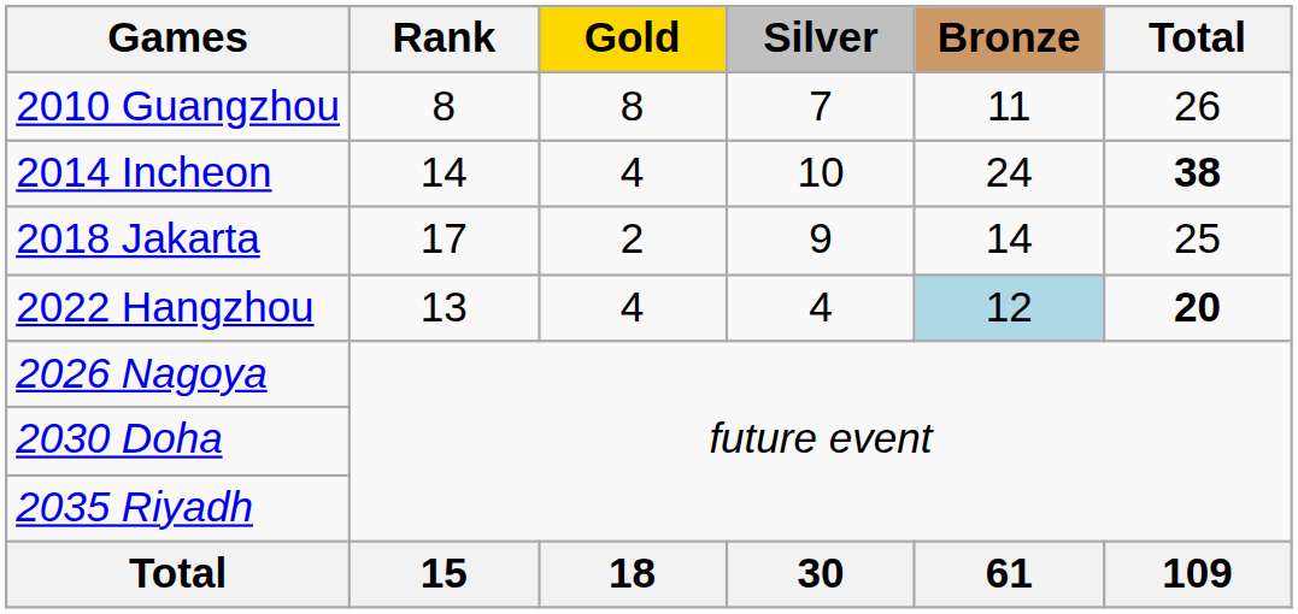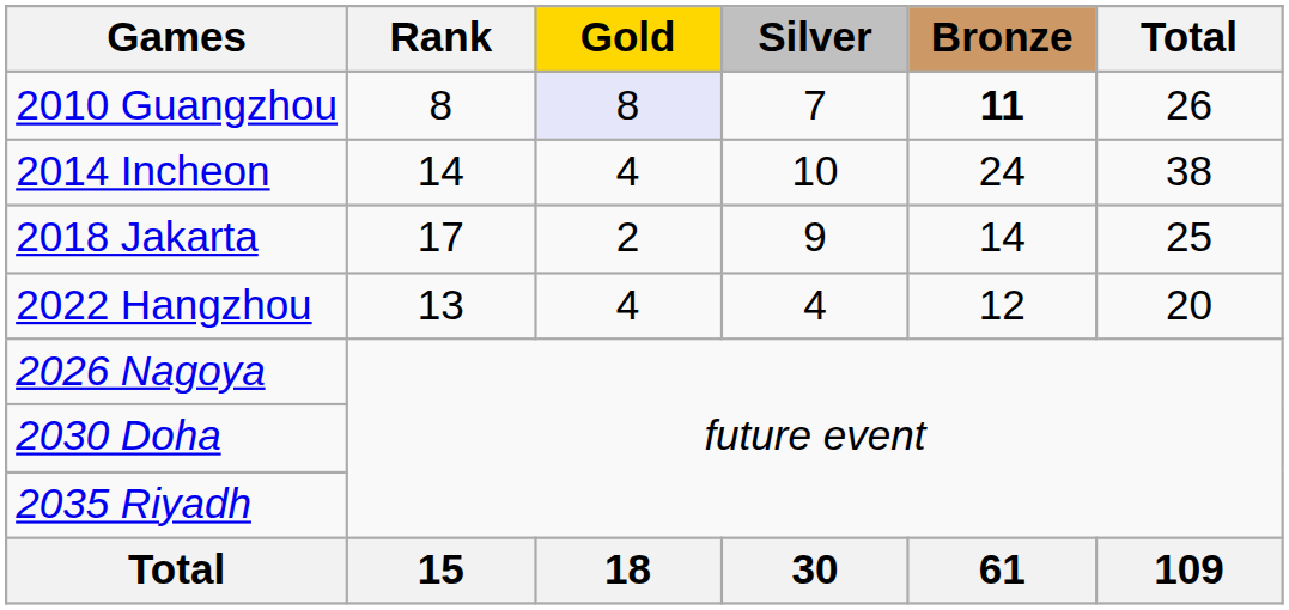2010 Guangzhou | Gold: no background -> lavender background
2010 Guangzhou | Bronze: normal -> bold
2014 Incheon | Total: bold -> normal
2022 Hangzhou | Bronze: lightblue background -> no background
2022 Hangzhou | Total: bold -> normal
